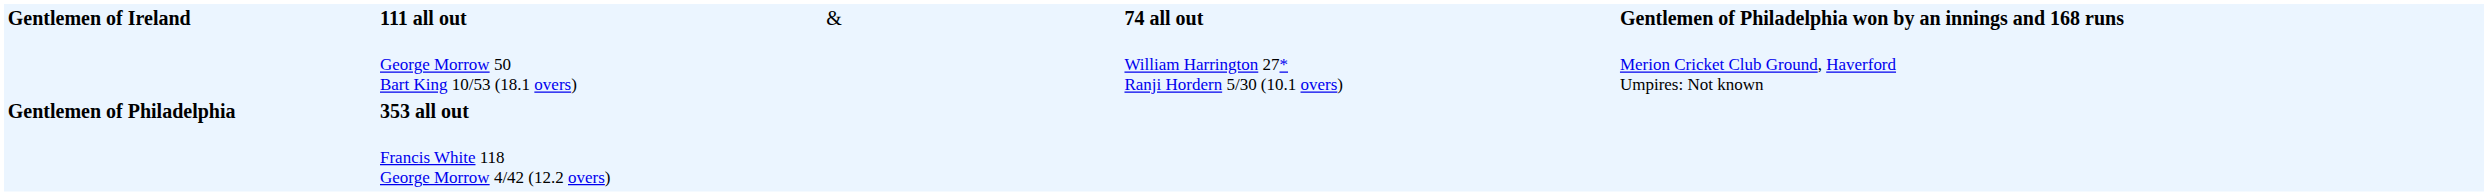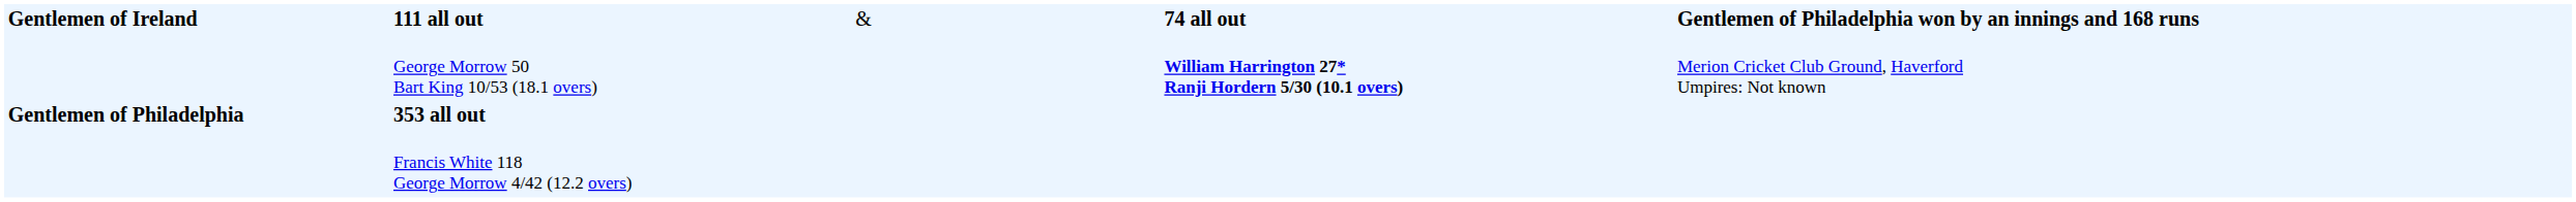George Morrow 50 Bart King 10/53 (18.1 overs) | column 4: normal -> bold
